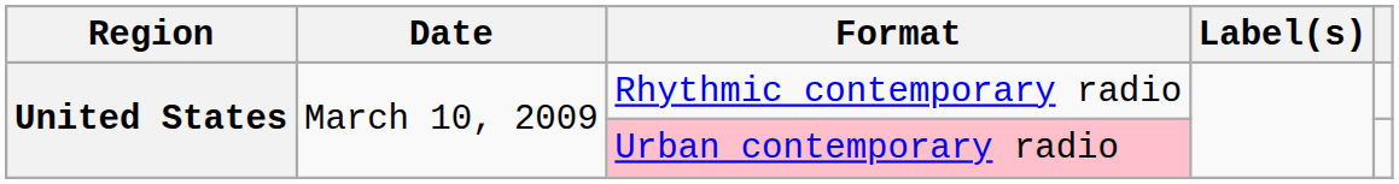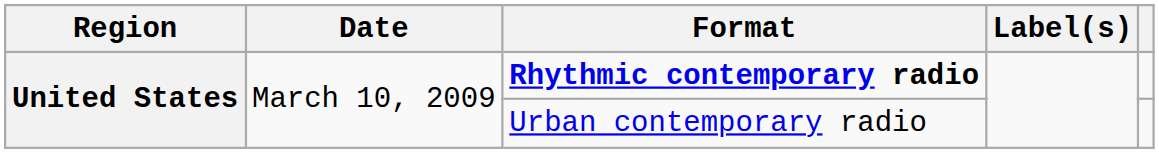Rhythmic contemporary radio | Format: normal -> bold
Urban contemporary radio | Format: pink background -> no background
